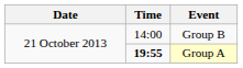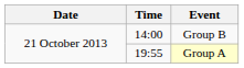Group A | Time: bold -> normal
